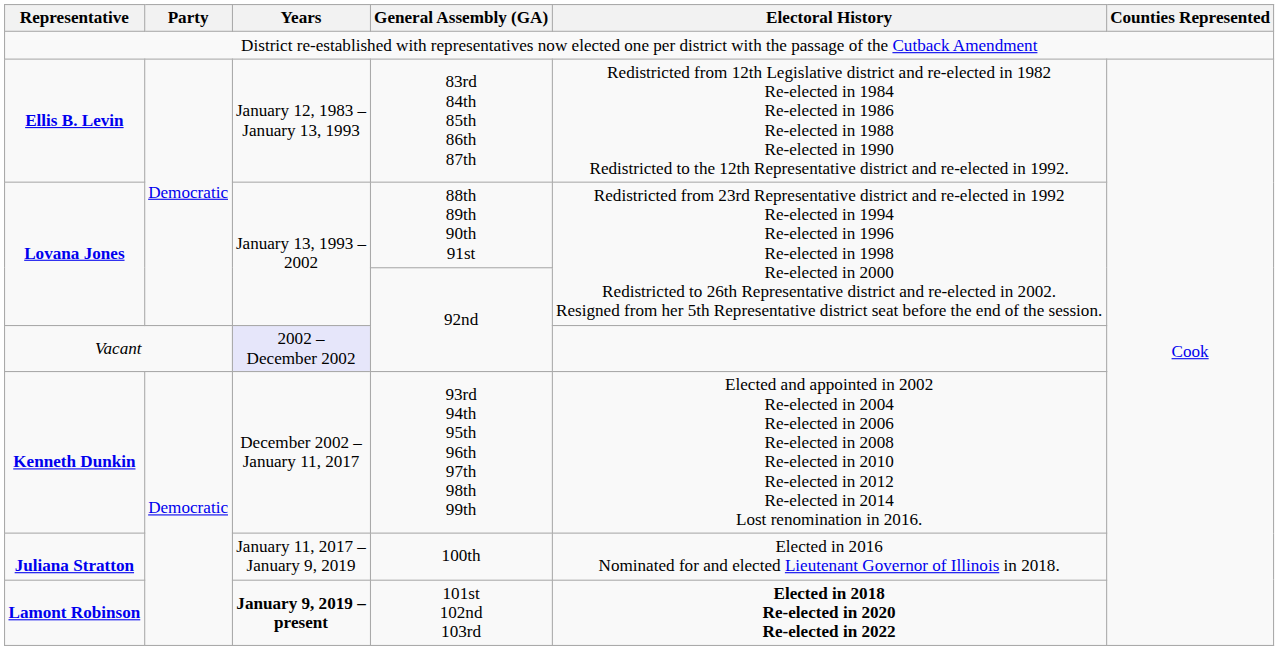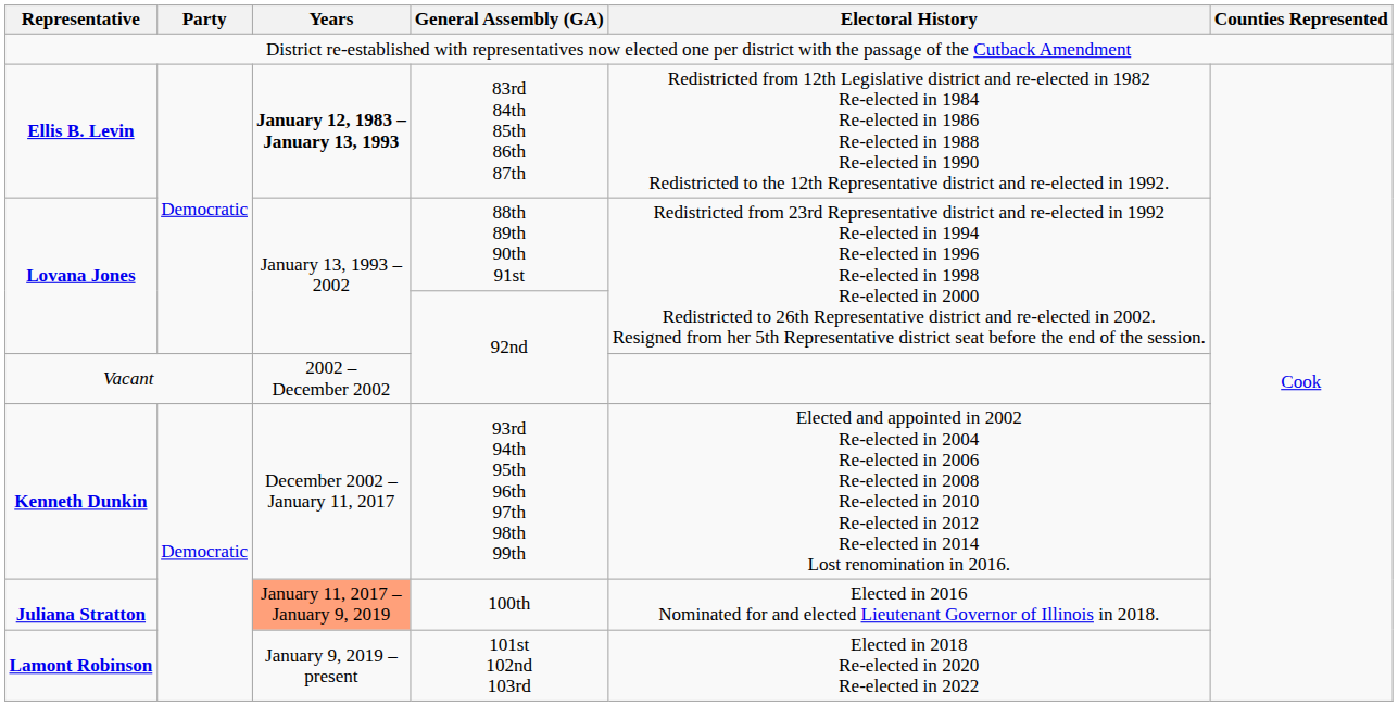Ellis B. Levin | Years: normal -> bold
Vacant | Years: lavender background -> no background
Juliana Stratton | Years: no background -> lightsalmon background
Lamont Robinson | Years: bold -> normal
Lamont Robinson | Electoral History: bold -> normal
